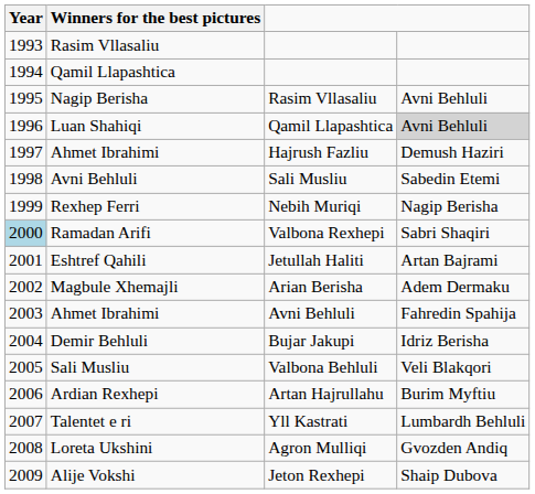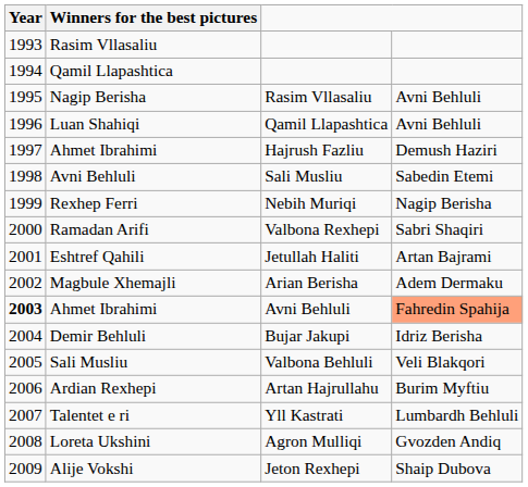Luan Shahiqi | column 4: lightgrey background -> no background
Ramadan Arifi | Year: lightblue background -> no background
Ahmet Ibrahimi / Avni Behluli | Year: normal -> bold
Ahmet Ibrahimi / Avni Behluli | column 4: no background -> lightsalmon background
